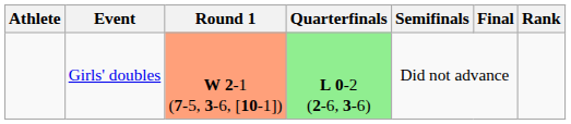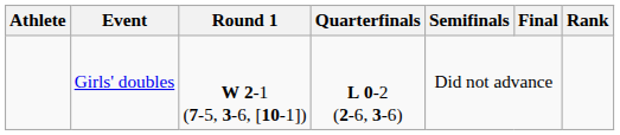Girls' doubles | Round 1: lightsalmon background -> no background
Girls' doubles | Quarterfinals: lightgreen background -> no background
